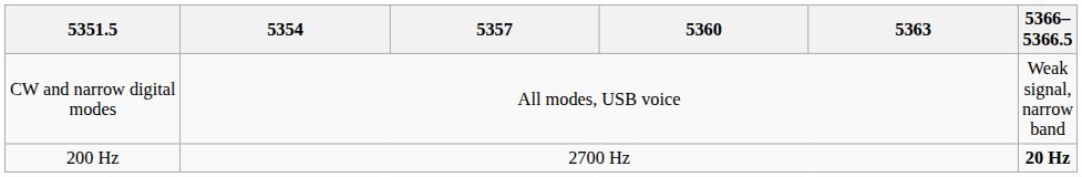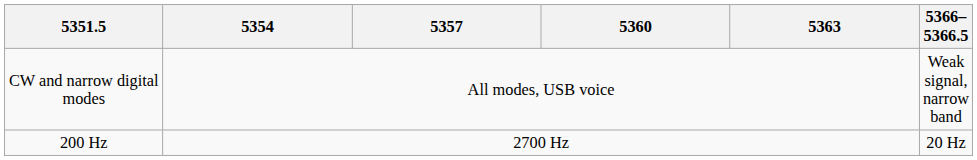200 Hz | 5366–5366.5: bold -> normal
